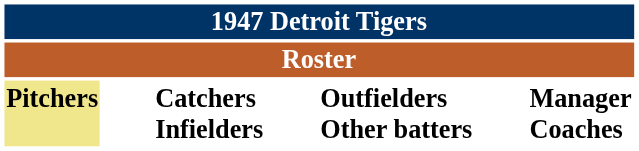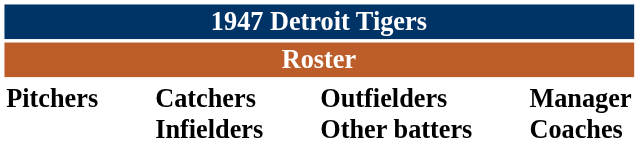Pitchers | column 1: khaki background -> no background
